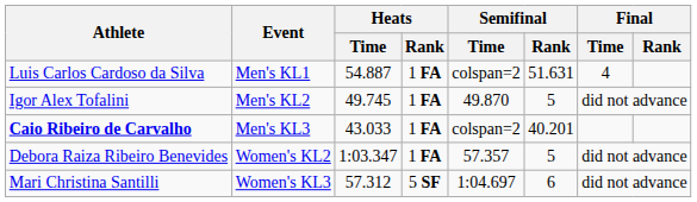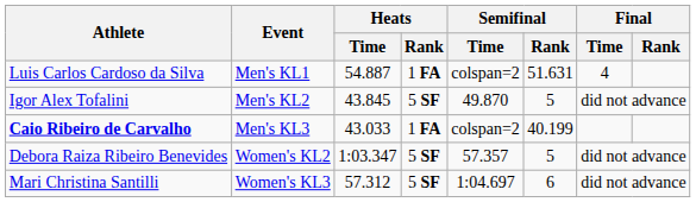Igor Alex Tofalini | Heats / Time: 49.745 -> 43.845
Igor Alex Tofalini | Heats / Rank: 1 FA -> 5 SF
Caio Ribeiro de Carvalho | Semifinal / Rank: 40.201 -> 40.199
Debora Raiza Ribeiro Benevides | Heats / Rank: 1 FA -> 5 SF
